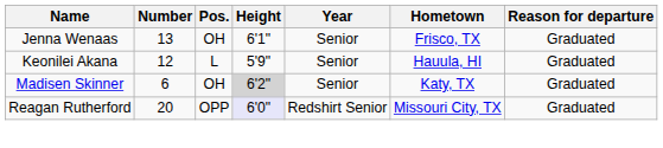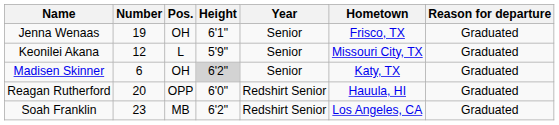Jenna Wenaas | Number: 13 -> 19
Keonilei Akana | Hometown: Hauula, HI -> Missouri City, TX
Reagan Rutherford | Height: lavender background -> no background
Reagan Rutherford | Hometown: Missouri City, TX -> Hauula, HI
+ row: Soah Franklin | 23 | MB | 6'2" | Redshirt Senior | Los Angeles, CA | Graduated
